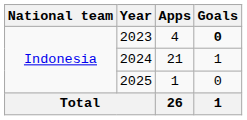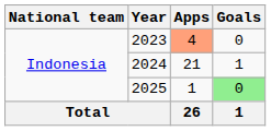2023 | Apps: no background -> lightsalmon background
2023 | Goals: bold -> normal
2025 | Goals: no background -> lightgreen background
